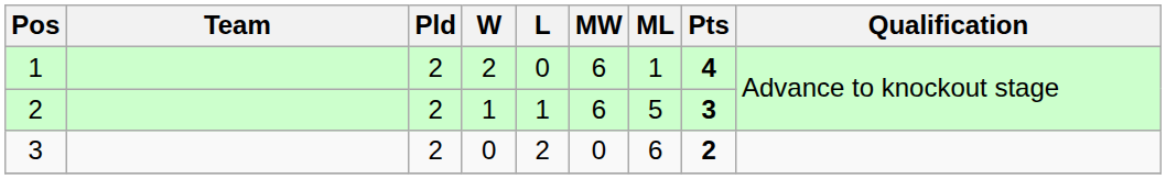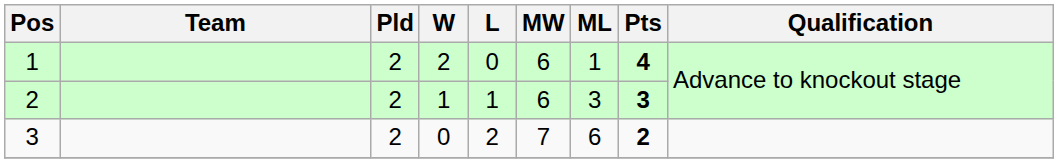row 3 | ML: 5 -> 3
row 4 | MW: 0 -> 7
